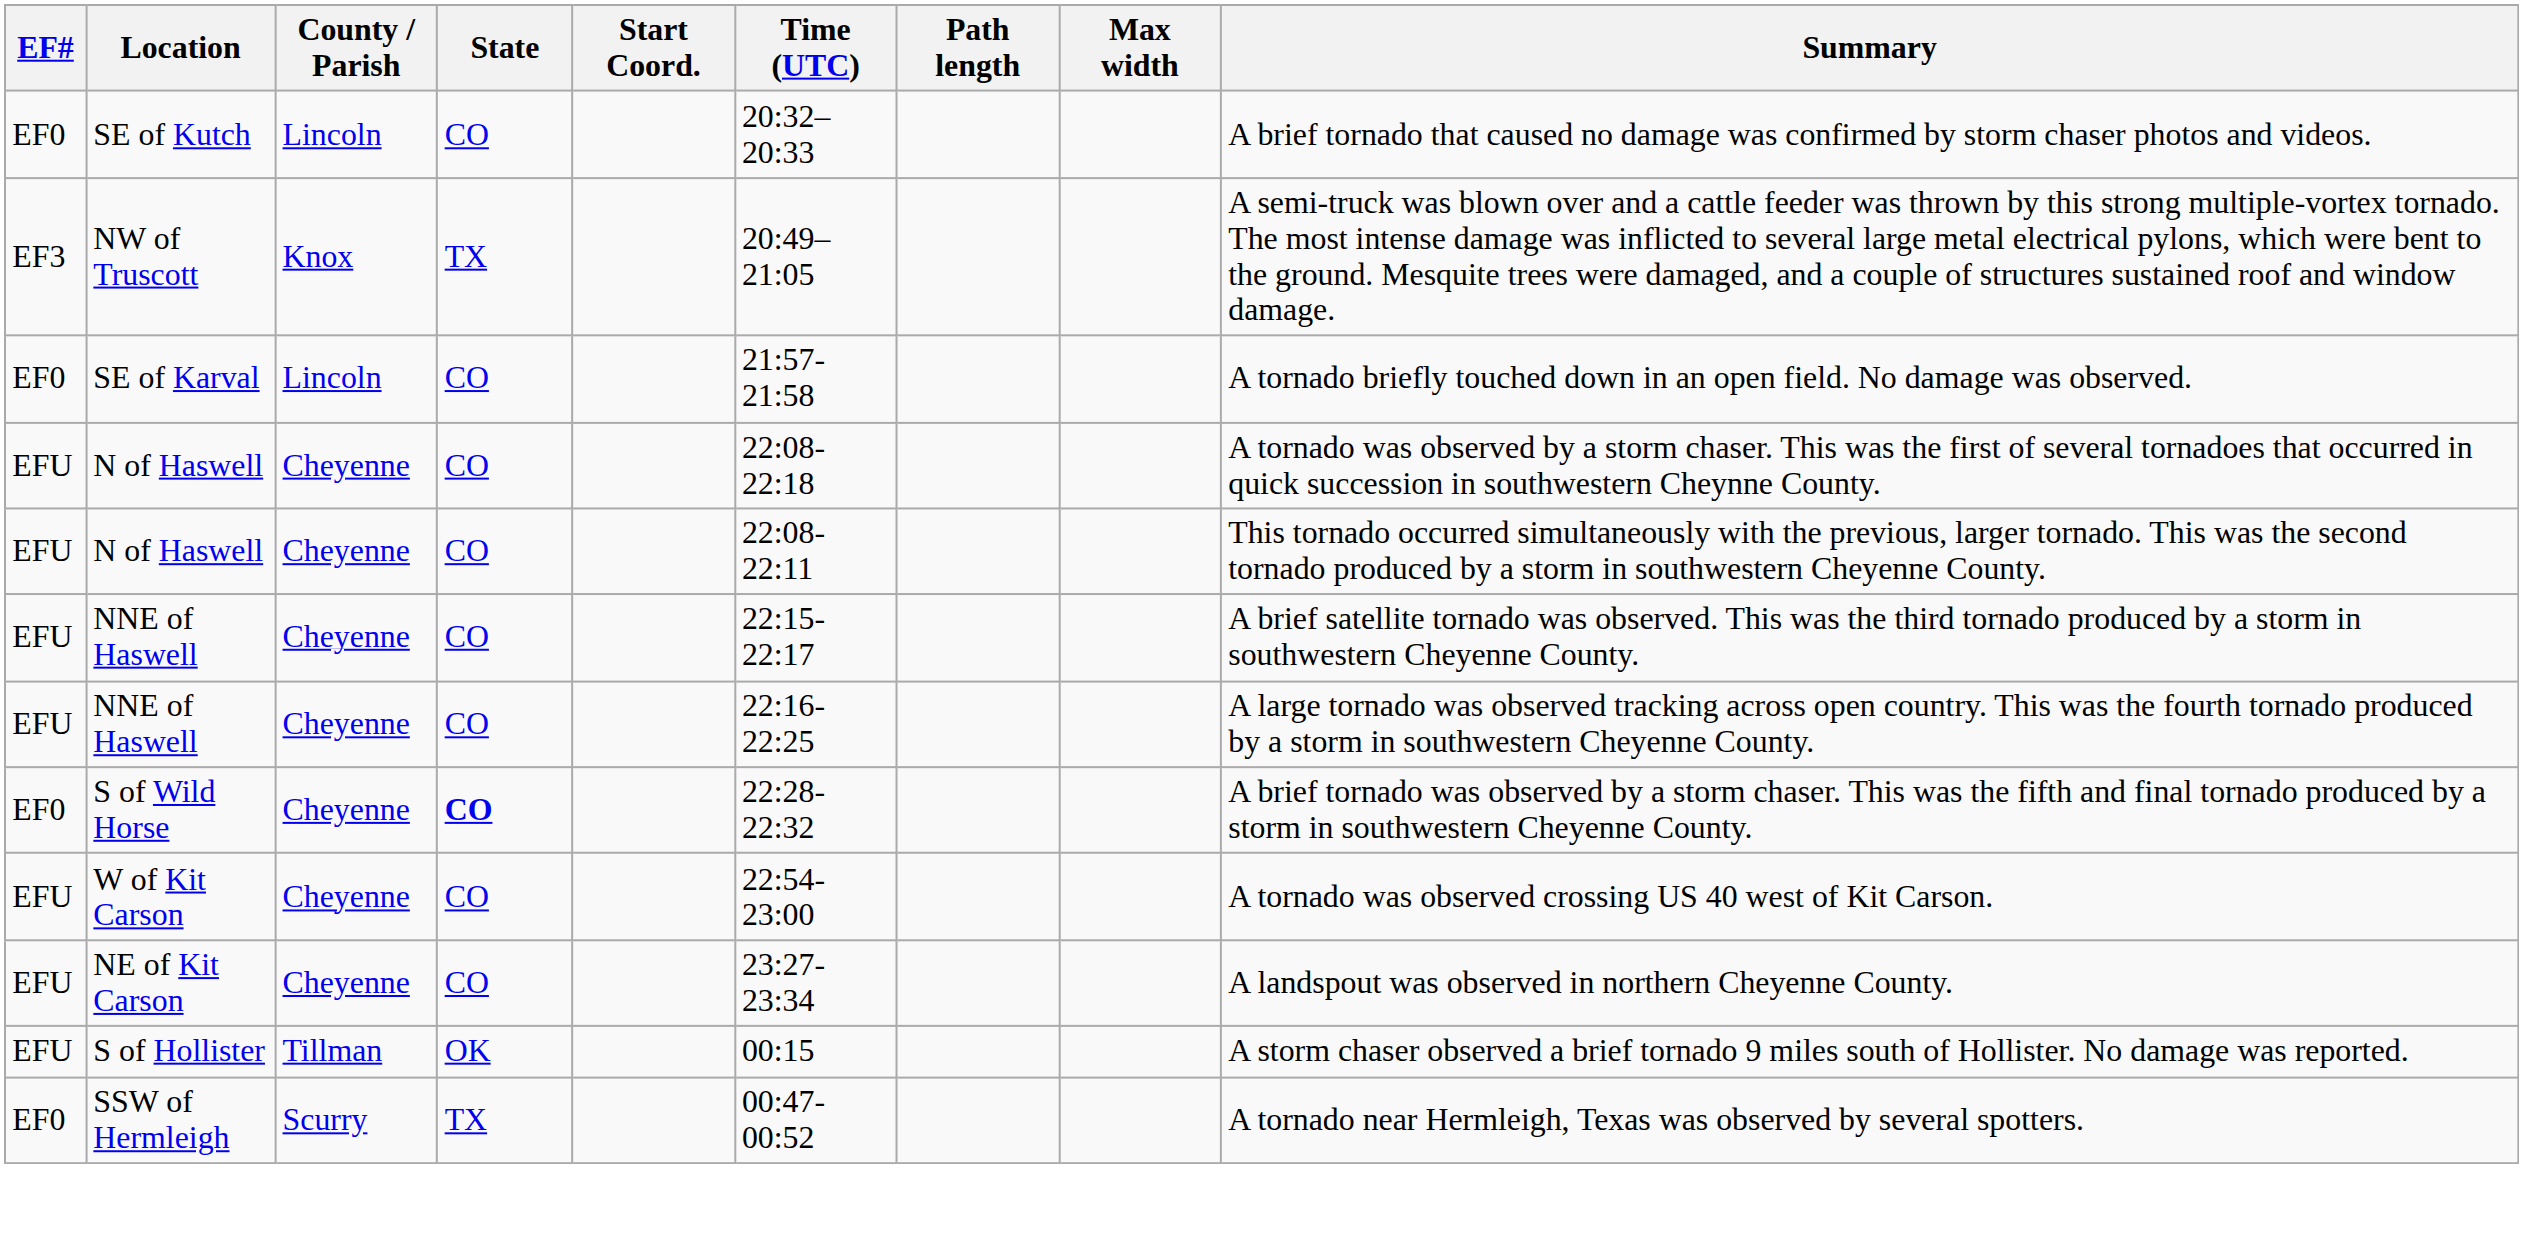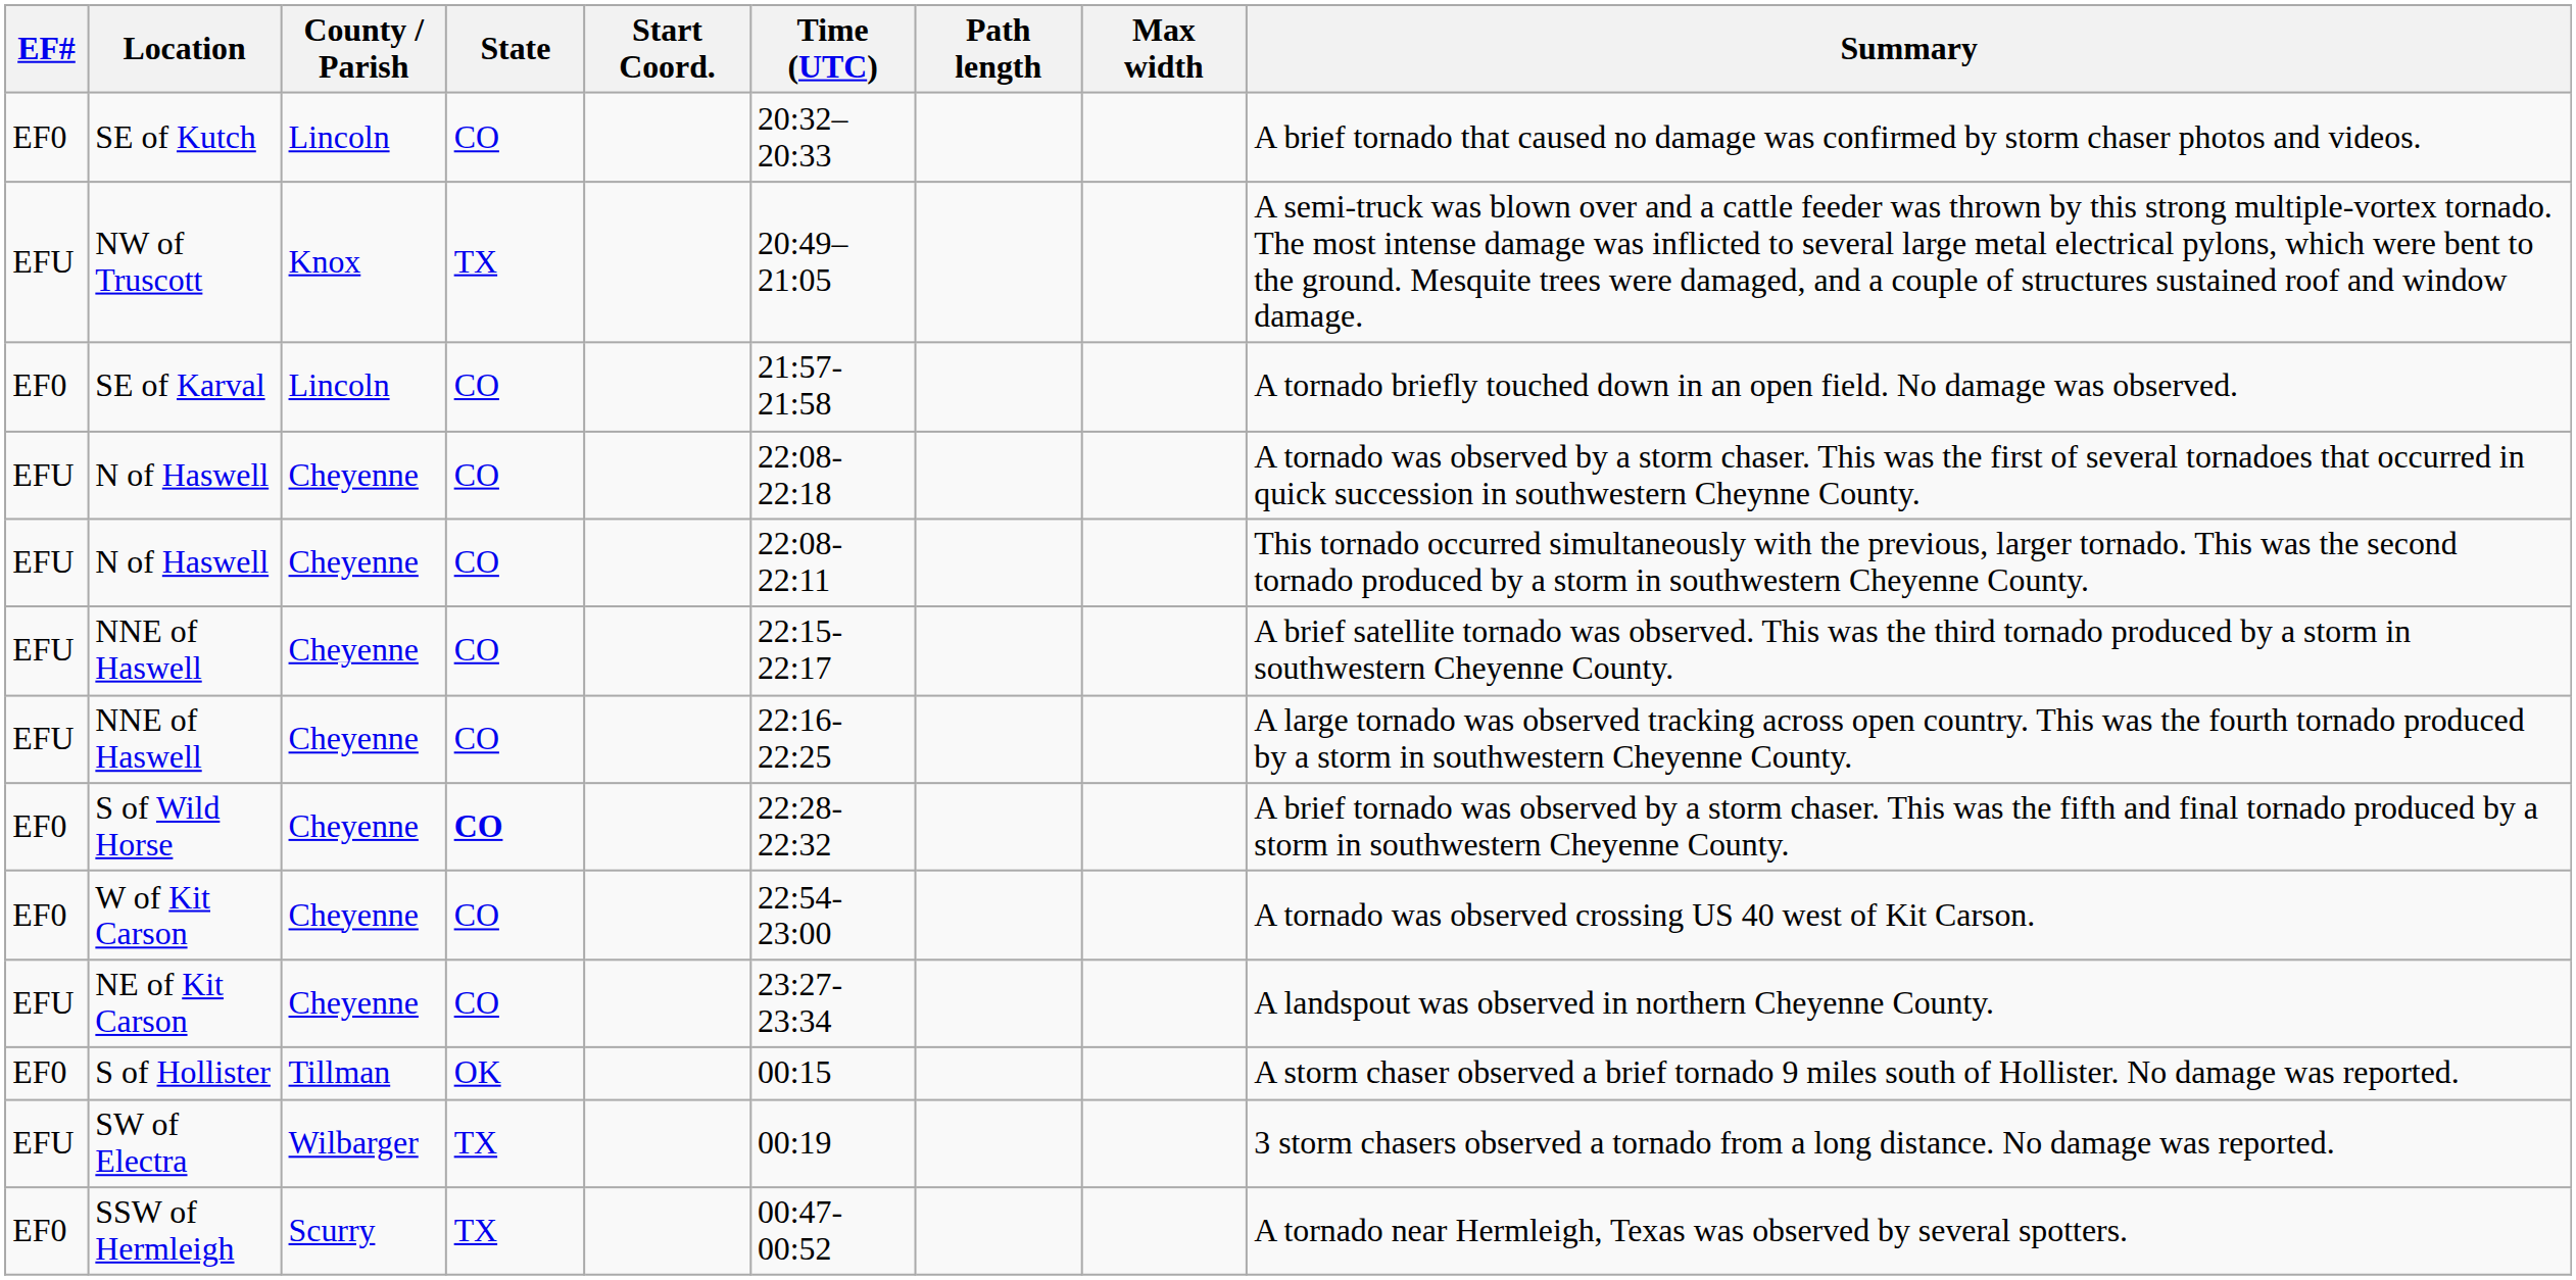NW of Truscott | EF#: EF3 -> EFU
W of Kit Carson | EF#: EFU -> EF0
S of Hollister | EF#: EFU -> EF0
+ row: EFU | SW of Electra | Wilbarger | TX | 00:19 | 3 storm chasers observed a tornado from a long distance. No damage was reported.
